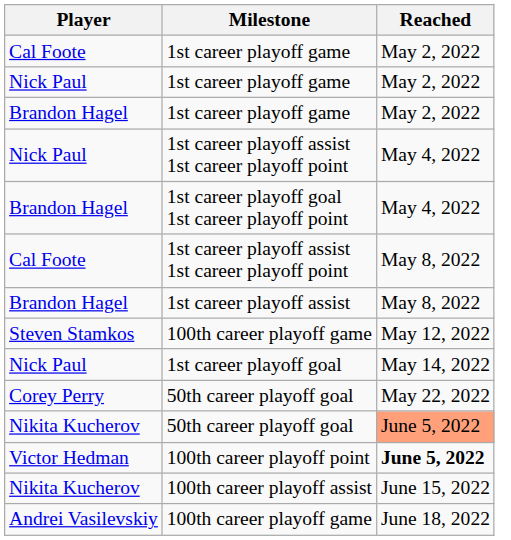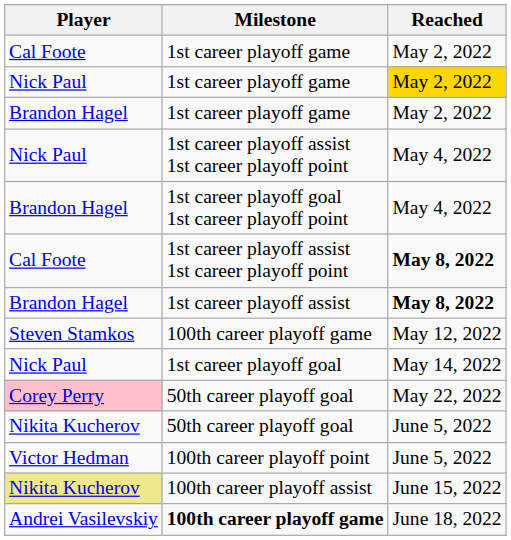row 3 | Reached: no background -> gold background
row 7 | Reached: normal -> bold
row 8 | Reached: normal -> bold
row 11 | Player: no background -> pink background
row 12 | Reached: lightsalmon background -> no background
row 13 | Reached: bold -> normal
row 14 | Player: no background -> khaki background
row 15 | Milestone: normal -> bold
